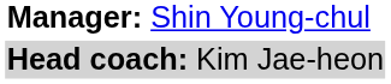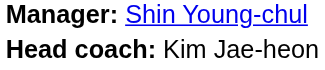row 2 | column 1: lightgrey background -> no background
